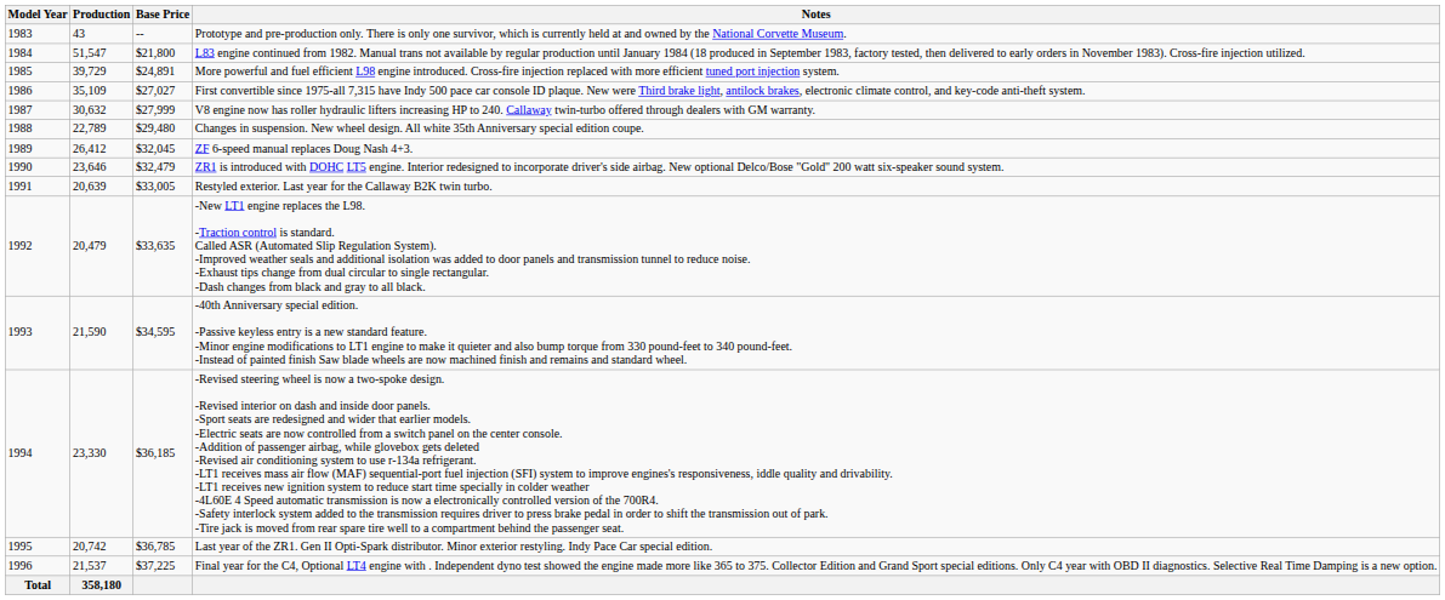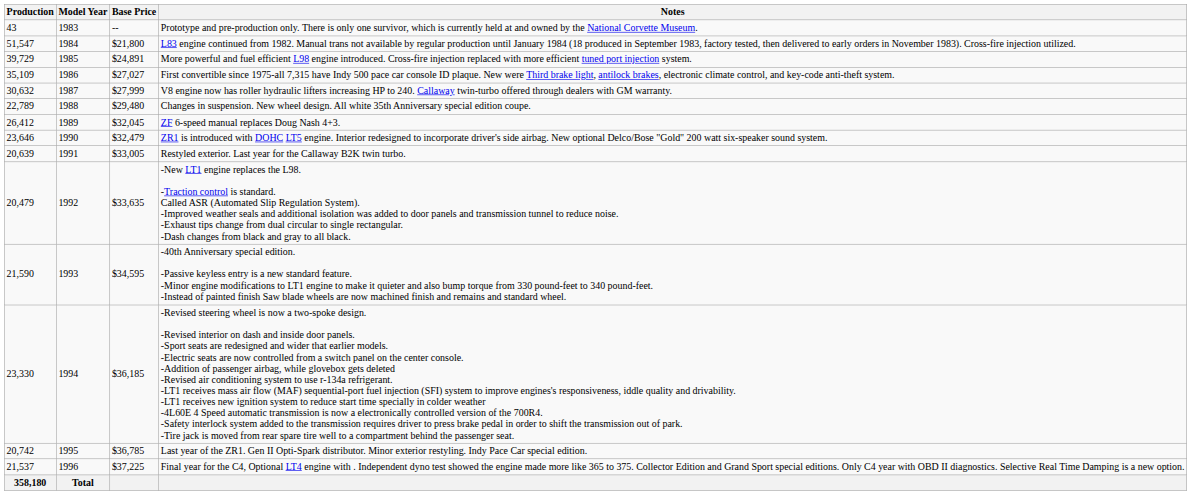columns swapped: Model Year <-> Production
